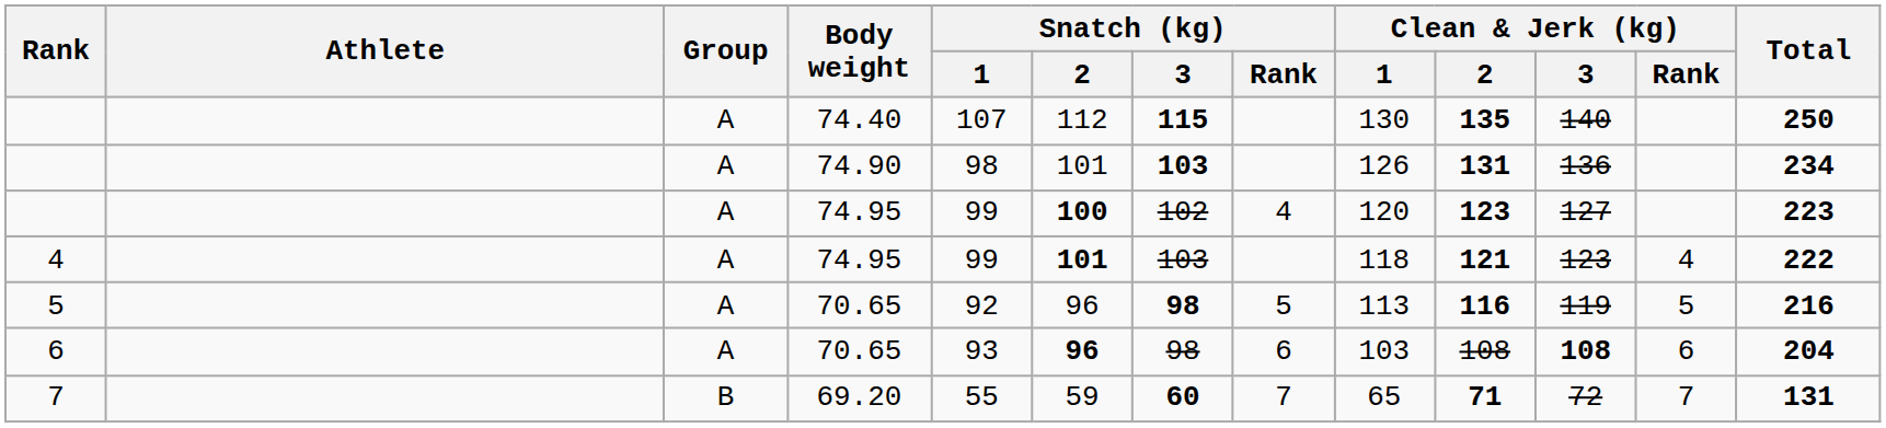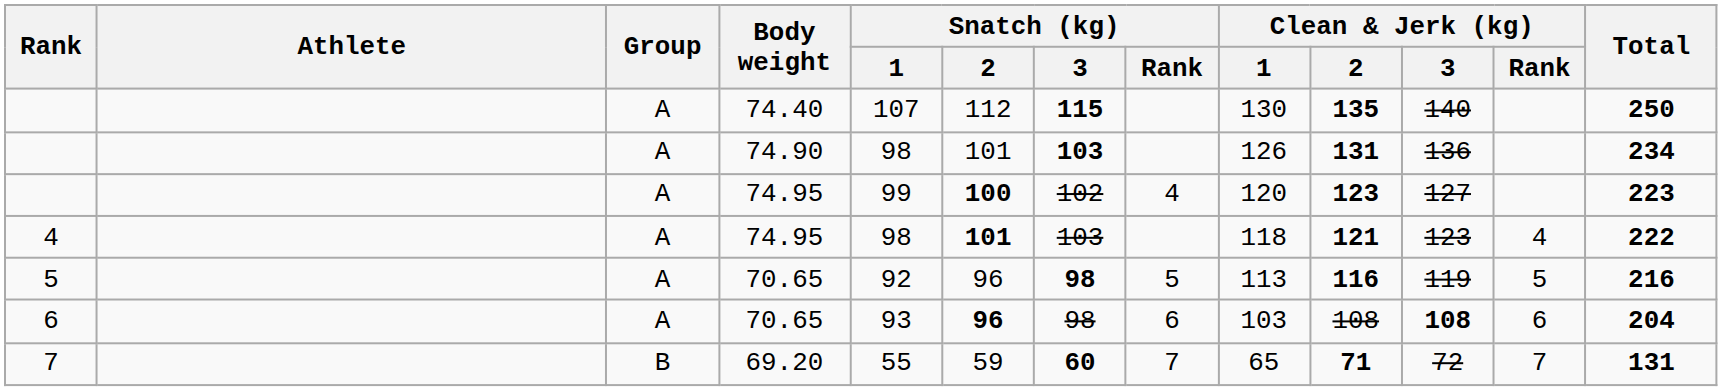row 6 | Snatch (kg) / 1: 99 -> 98
